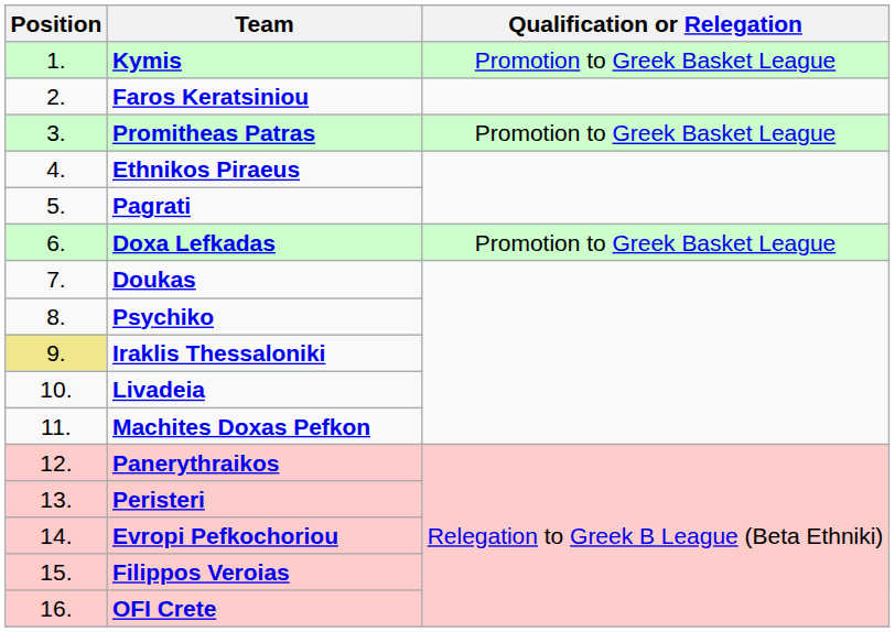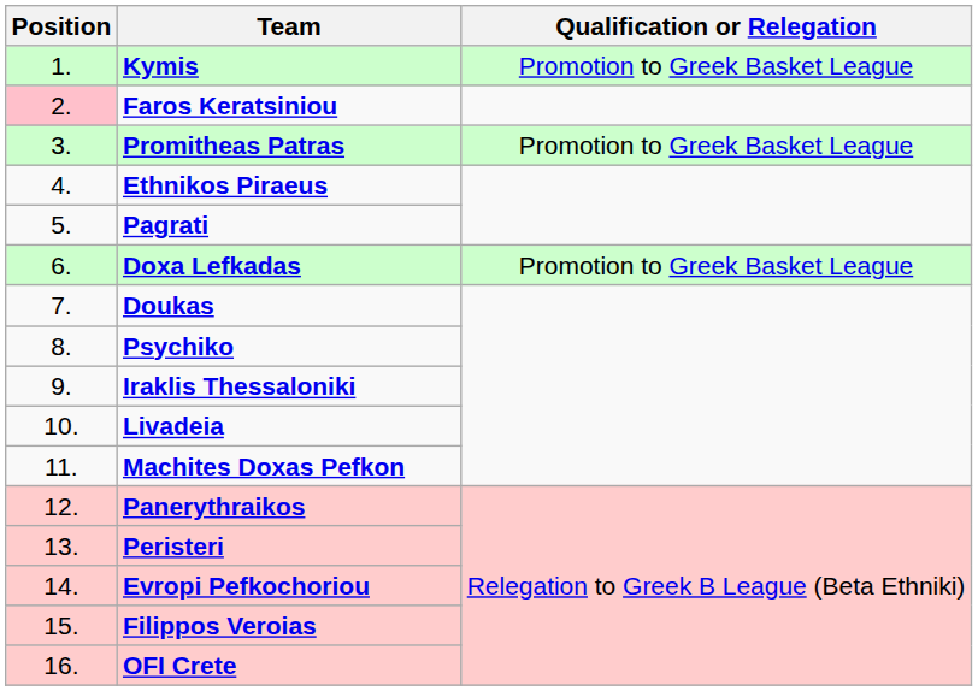Faros Keratsiniou | Position: no background -> pink background
Iraklis Thessaloniki | Position: khaki background -> no background
